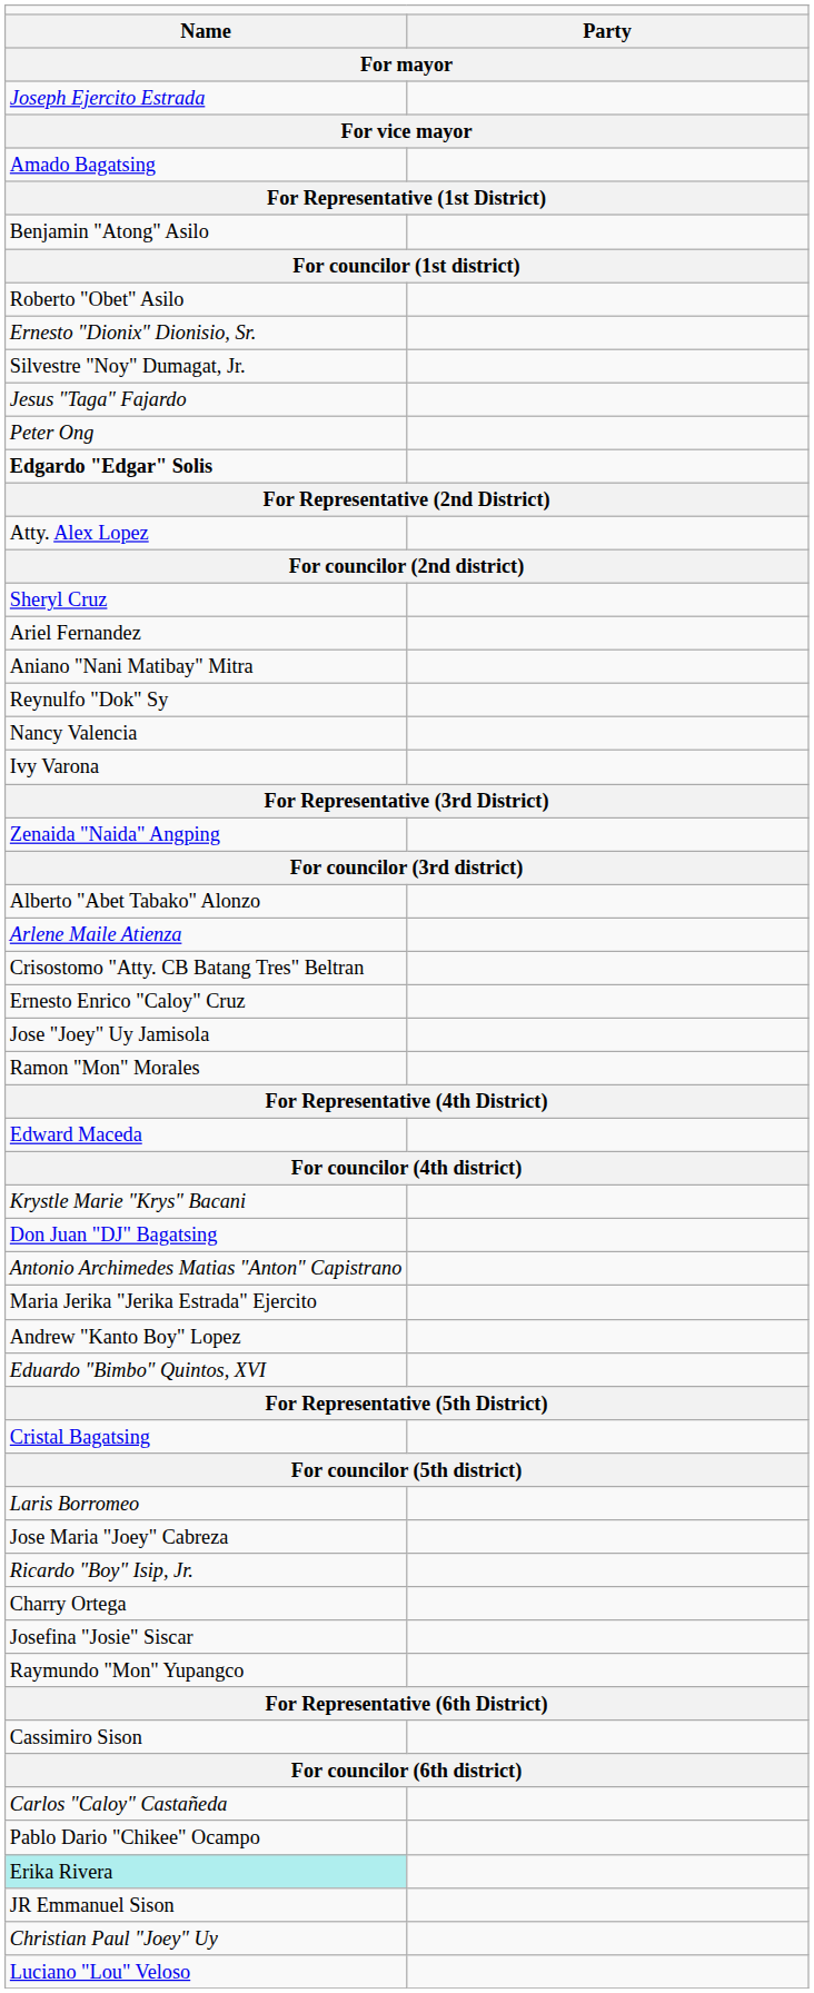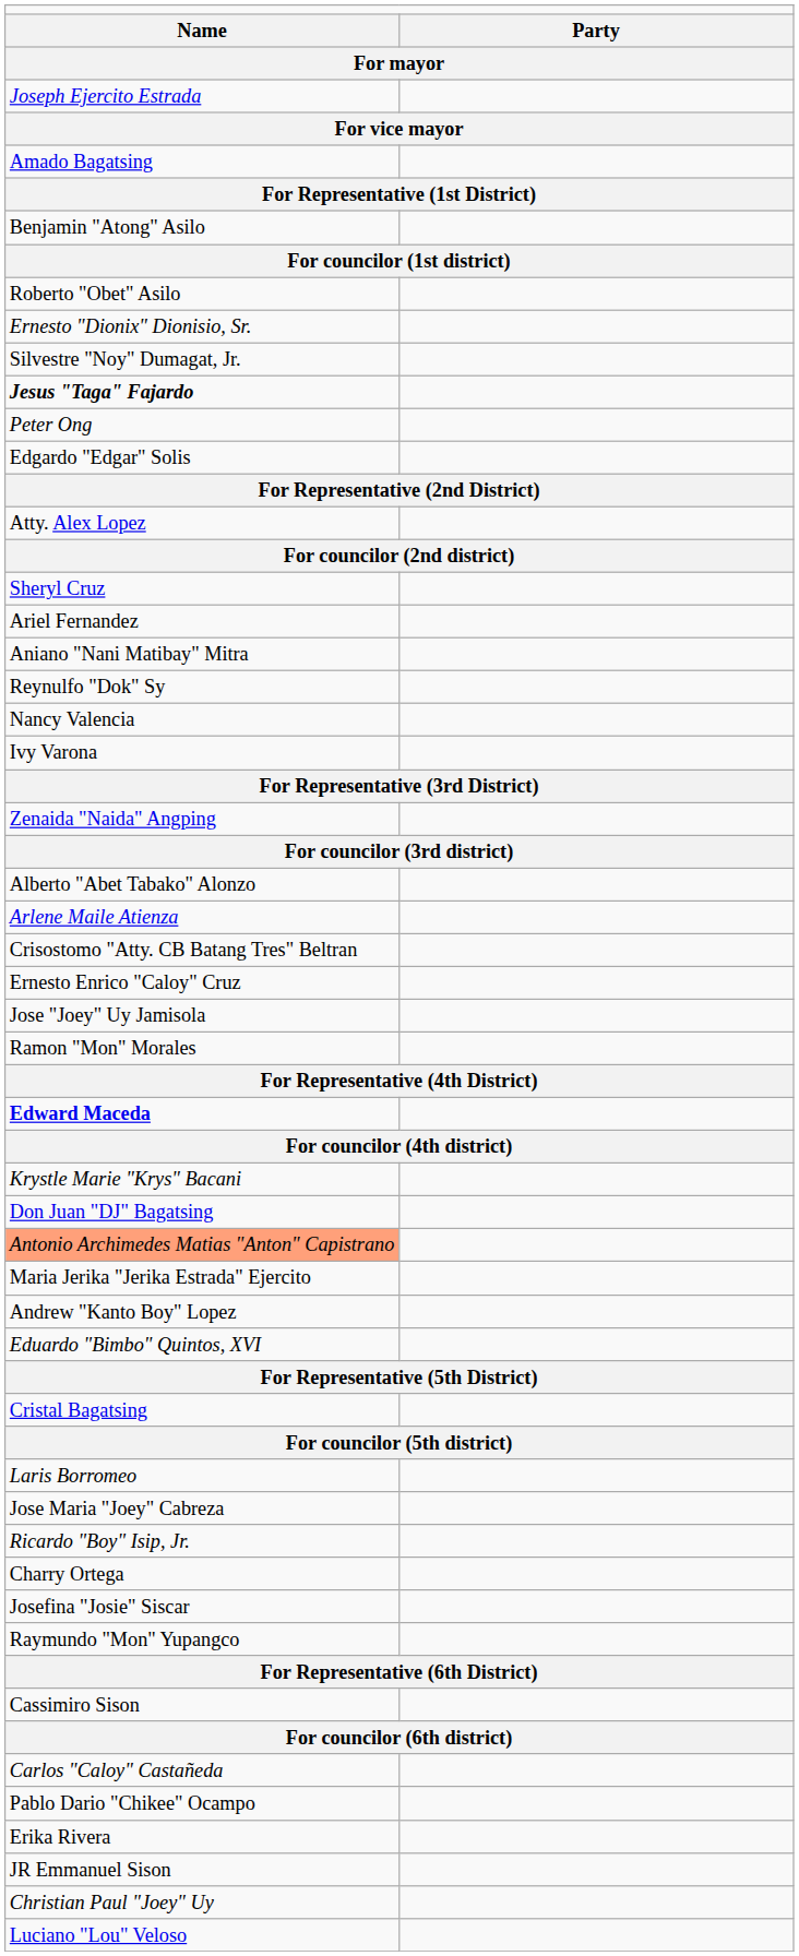Jesus "Taga" Fajardo | column 1: normal -> bold
Edgardo "Edgar" Solis | column 1: bold -> normal
Edward Maceda | column 1: normal -> bold
Antonio Archimedes Matias "Anton" Capistrano | column 1: no background -> lightsalmon background
Erika Rivera | column 1: paleturquoise background -> no background
